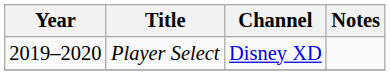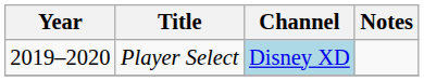Player Select | Channel: no background -> lightblue background
